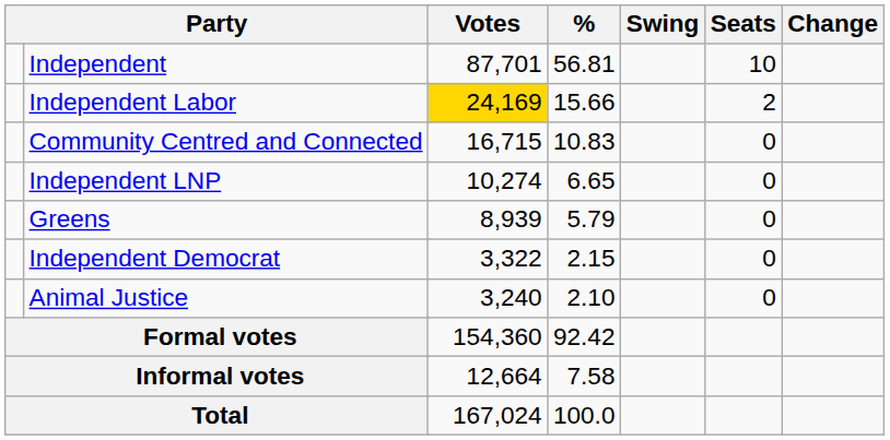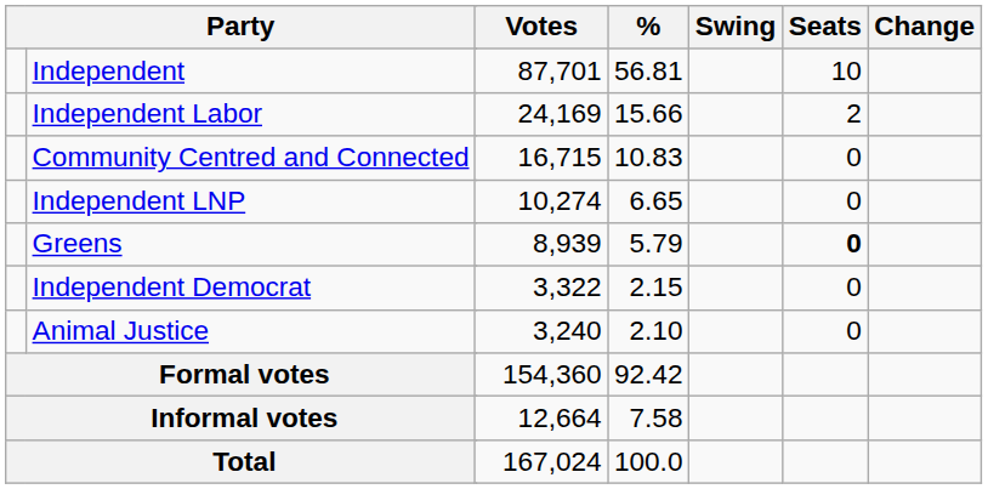Independent Labor | Votes: gold background -> no background
Greens | Seats: normal -> bold
